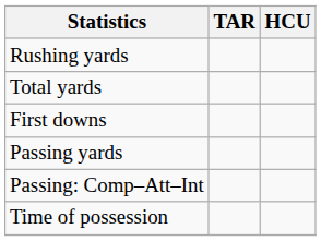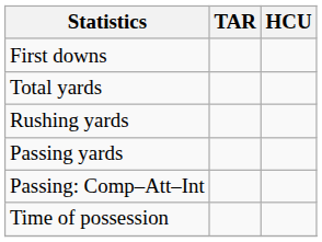rows swapped: First downs <-> Rushing yards
